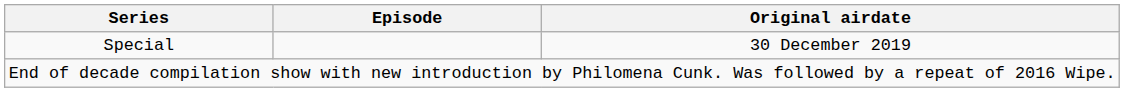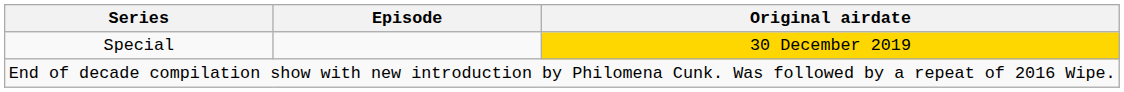Special | Original airdate: no background -> gold background
